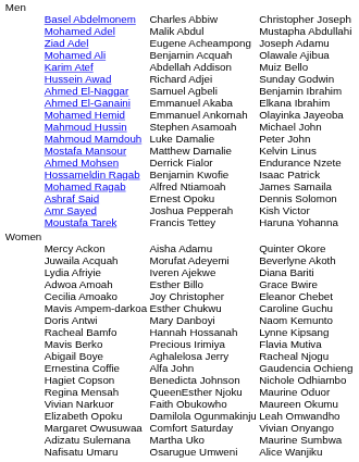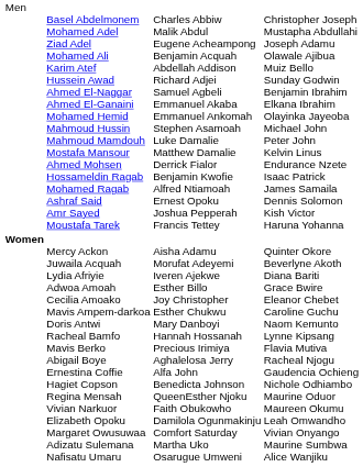Women | column 1: normal -> bold
